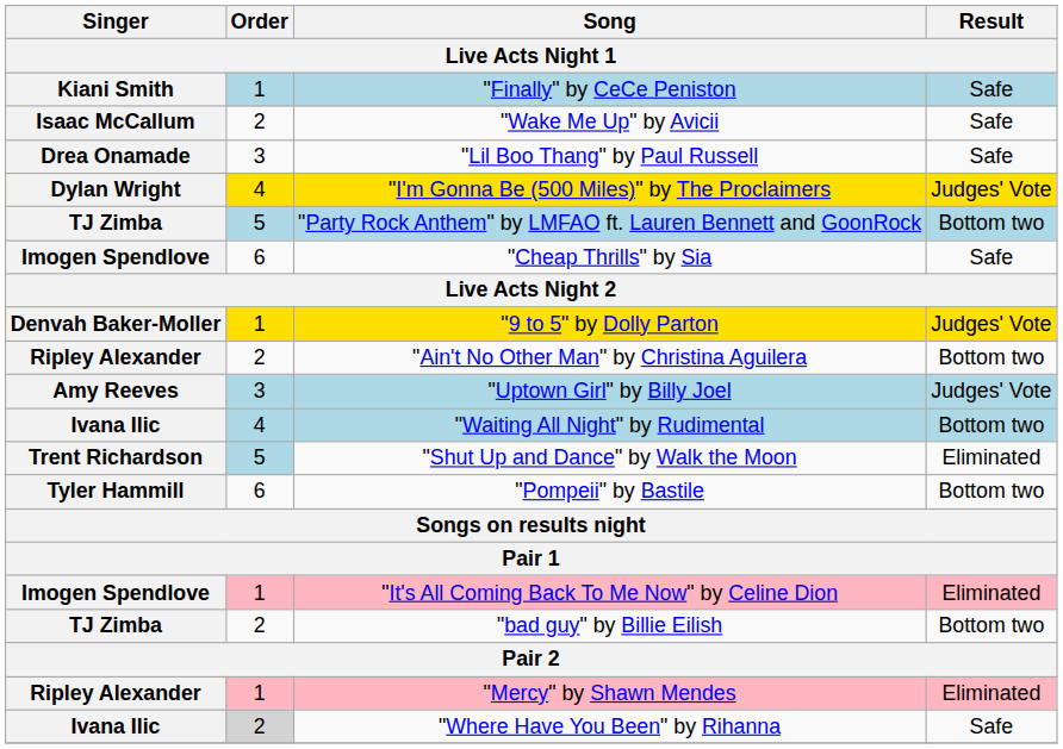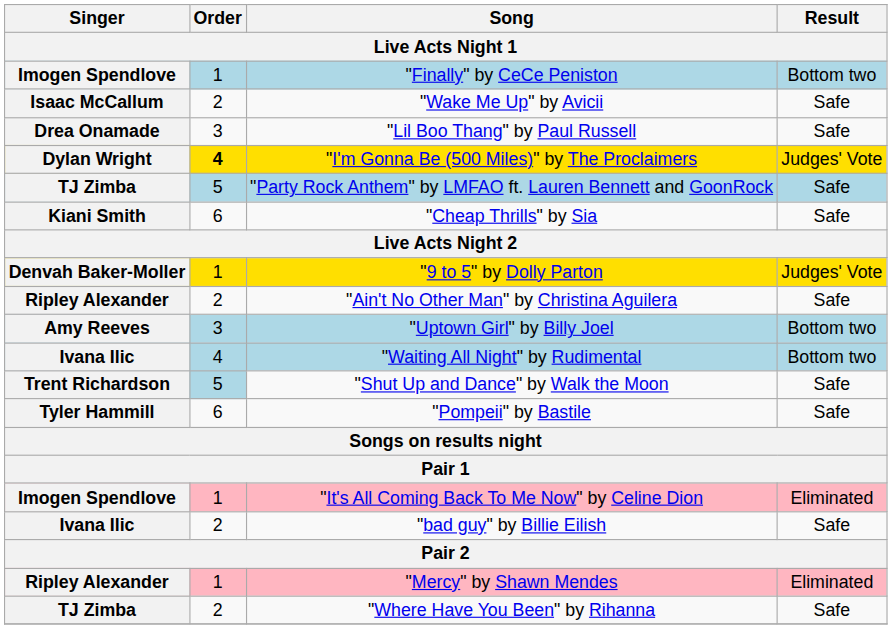"Finally" by CeCe Peniston | Singer: Kiani Smith -> Imogen Spendlove
"Finally" by CeCe Peniston | Result: Safe -> Bottom two
"I'm Gonna Be (500 Miles)" by The Proclaimers | Order: normal -> bold
"Party Rock Anthem" by LMFAO ft. Lauren Bennett and GoonRock | Result: Bottom two -> Safe
"Cheap Thrills" by Sia | Singer: Imogen Spendlove -> Kiani Smith
"Ain't No Other Man" by Christina Aguilera | Result: Bottom two -> Safe
"Uptown Girl" by Billy Joel | Result: Judges' Vote -> Bottom two
"Shut Up and Dance" by Walk the Moon | Result: Eliminated -> Safe
"Pompeii" by Bastile | Result: Bottom two -> Safe
"bad guy" by Billie Eilish | Singer: TJ Zimba -> Ivana Ilic
"bad guy" by Billie Eilish | Result: Bottom two -> Safe
"Where Have You Been" by Rihanna | Singer: Ivana Ilic -> TJ Zimba
"Where Have You Been" by Rihanna | Order: lightgrey background -> no background
